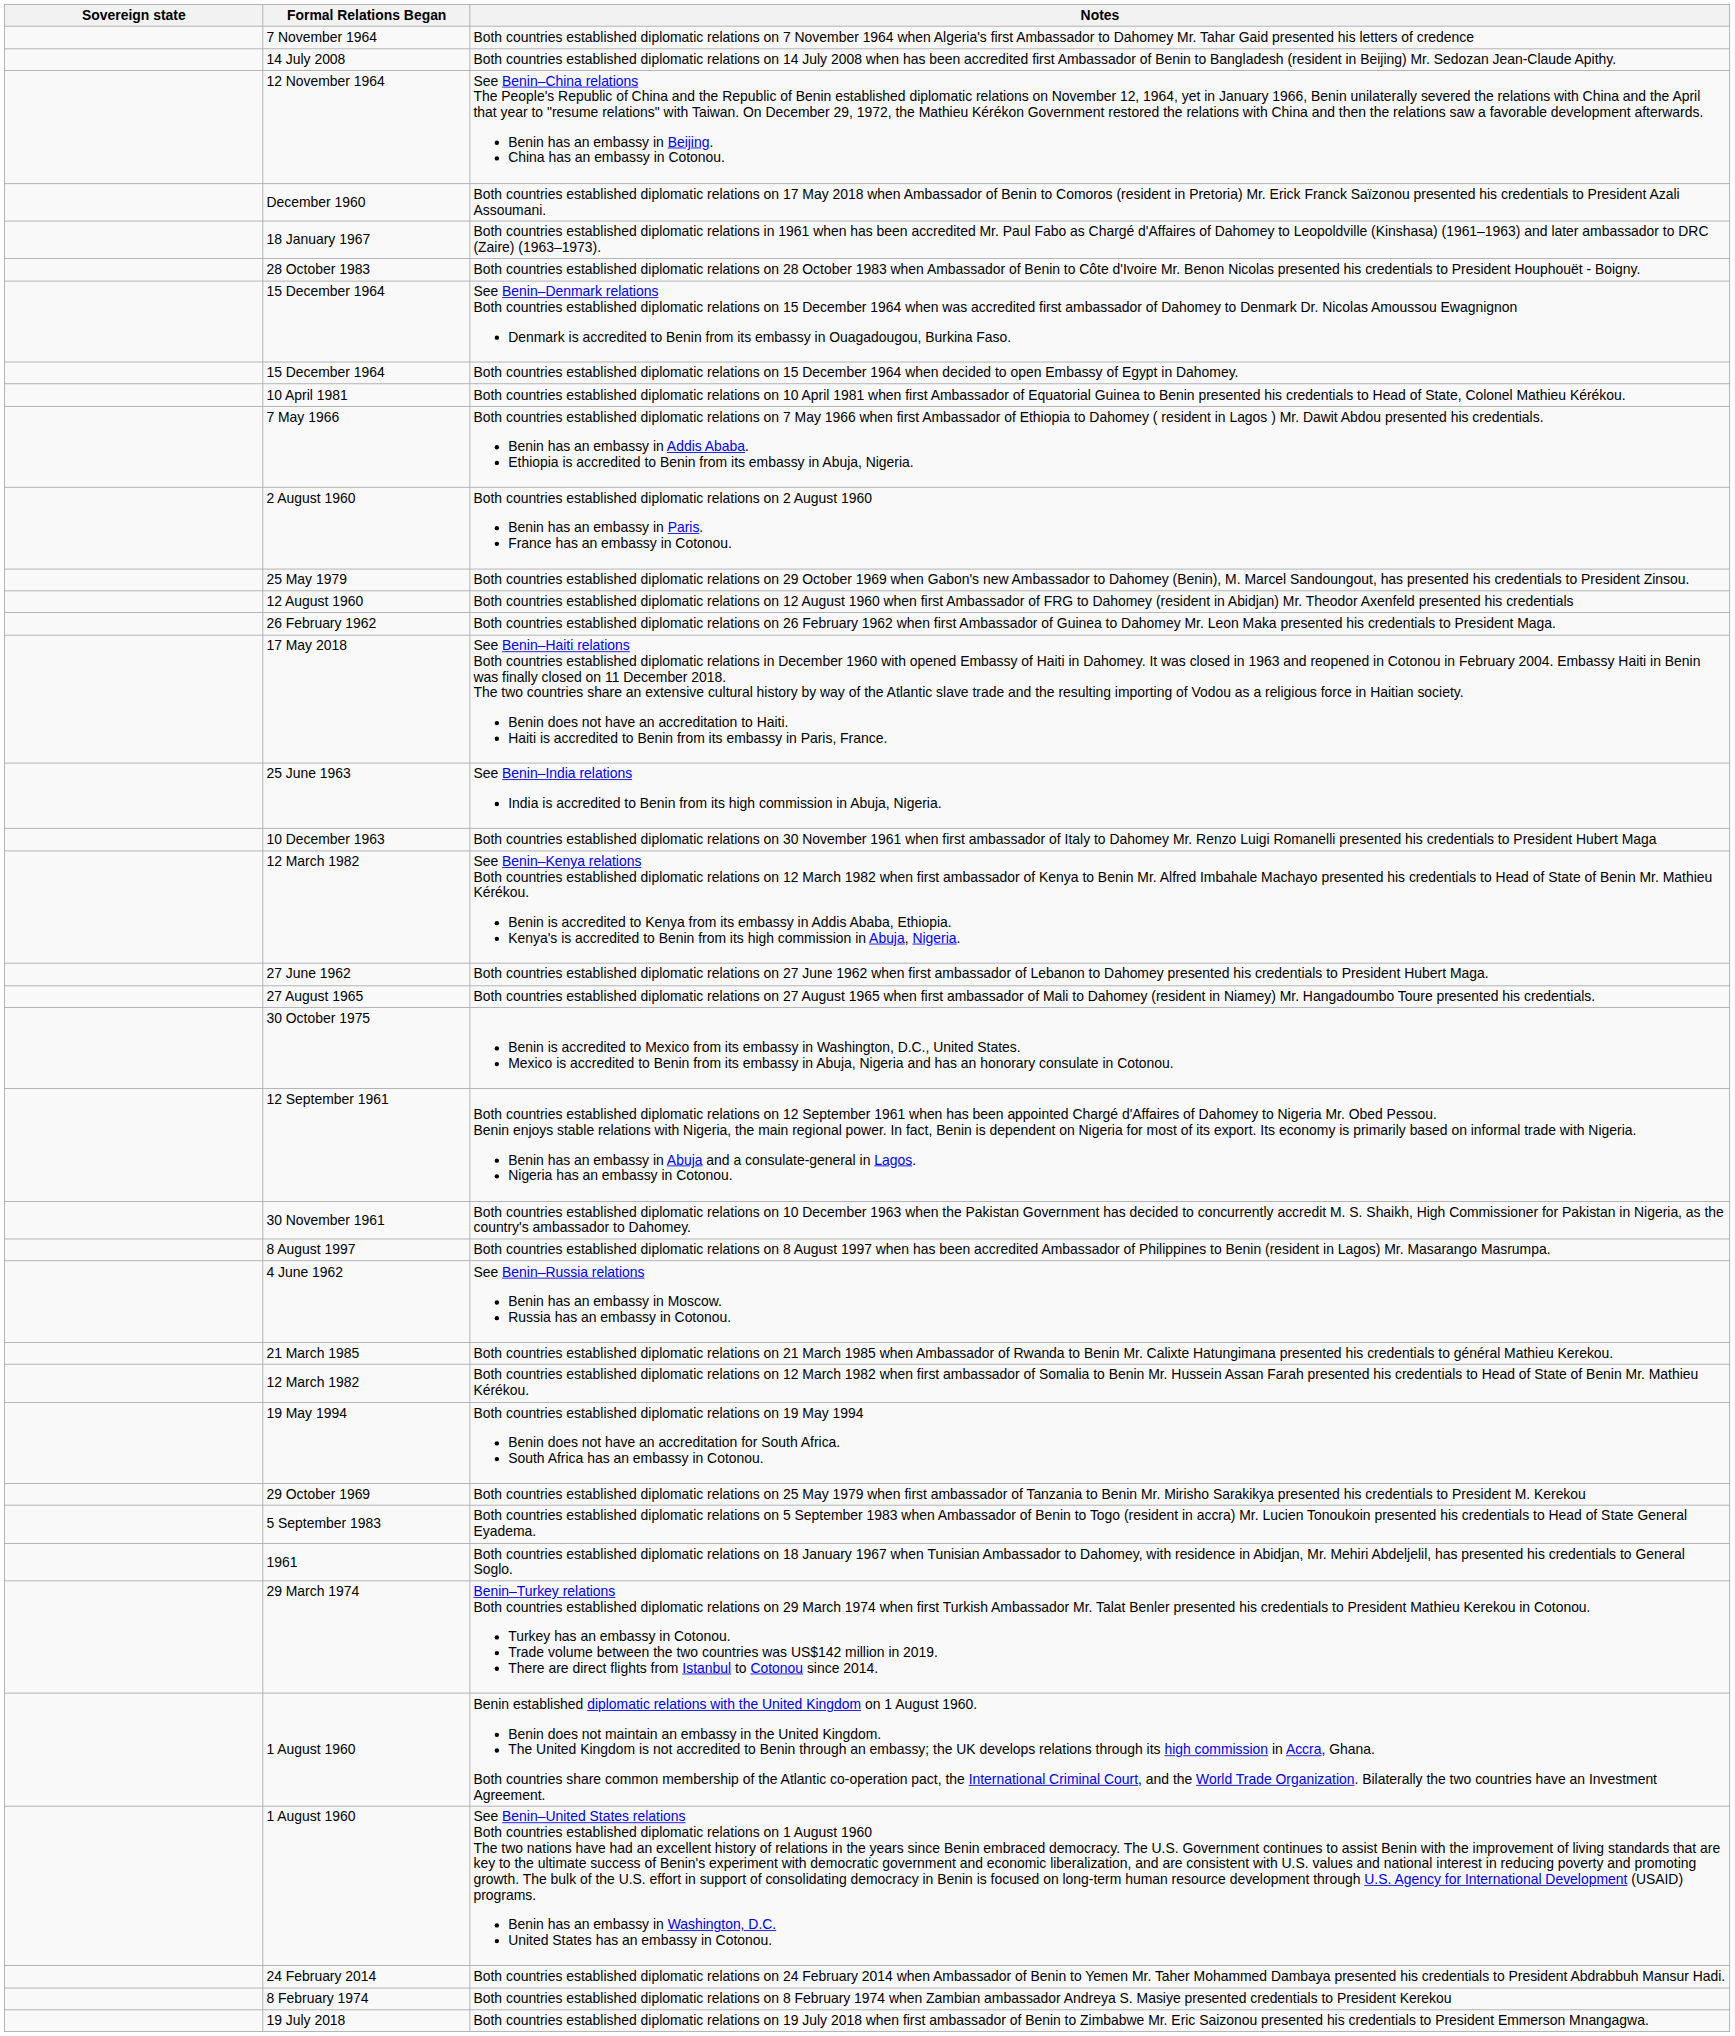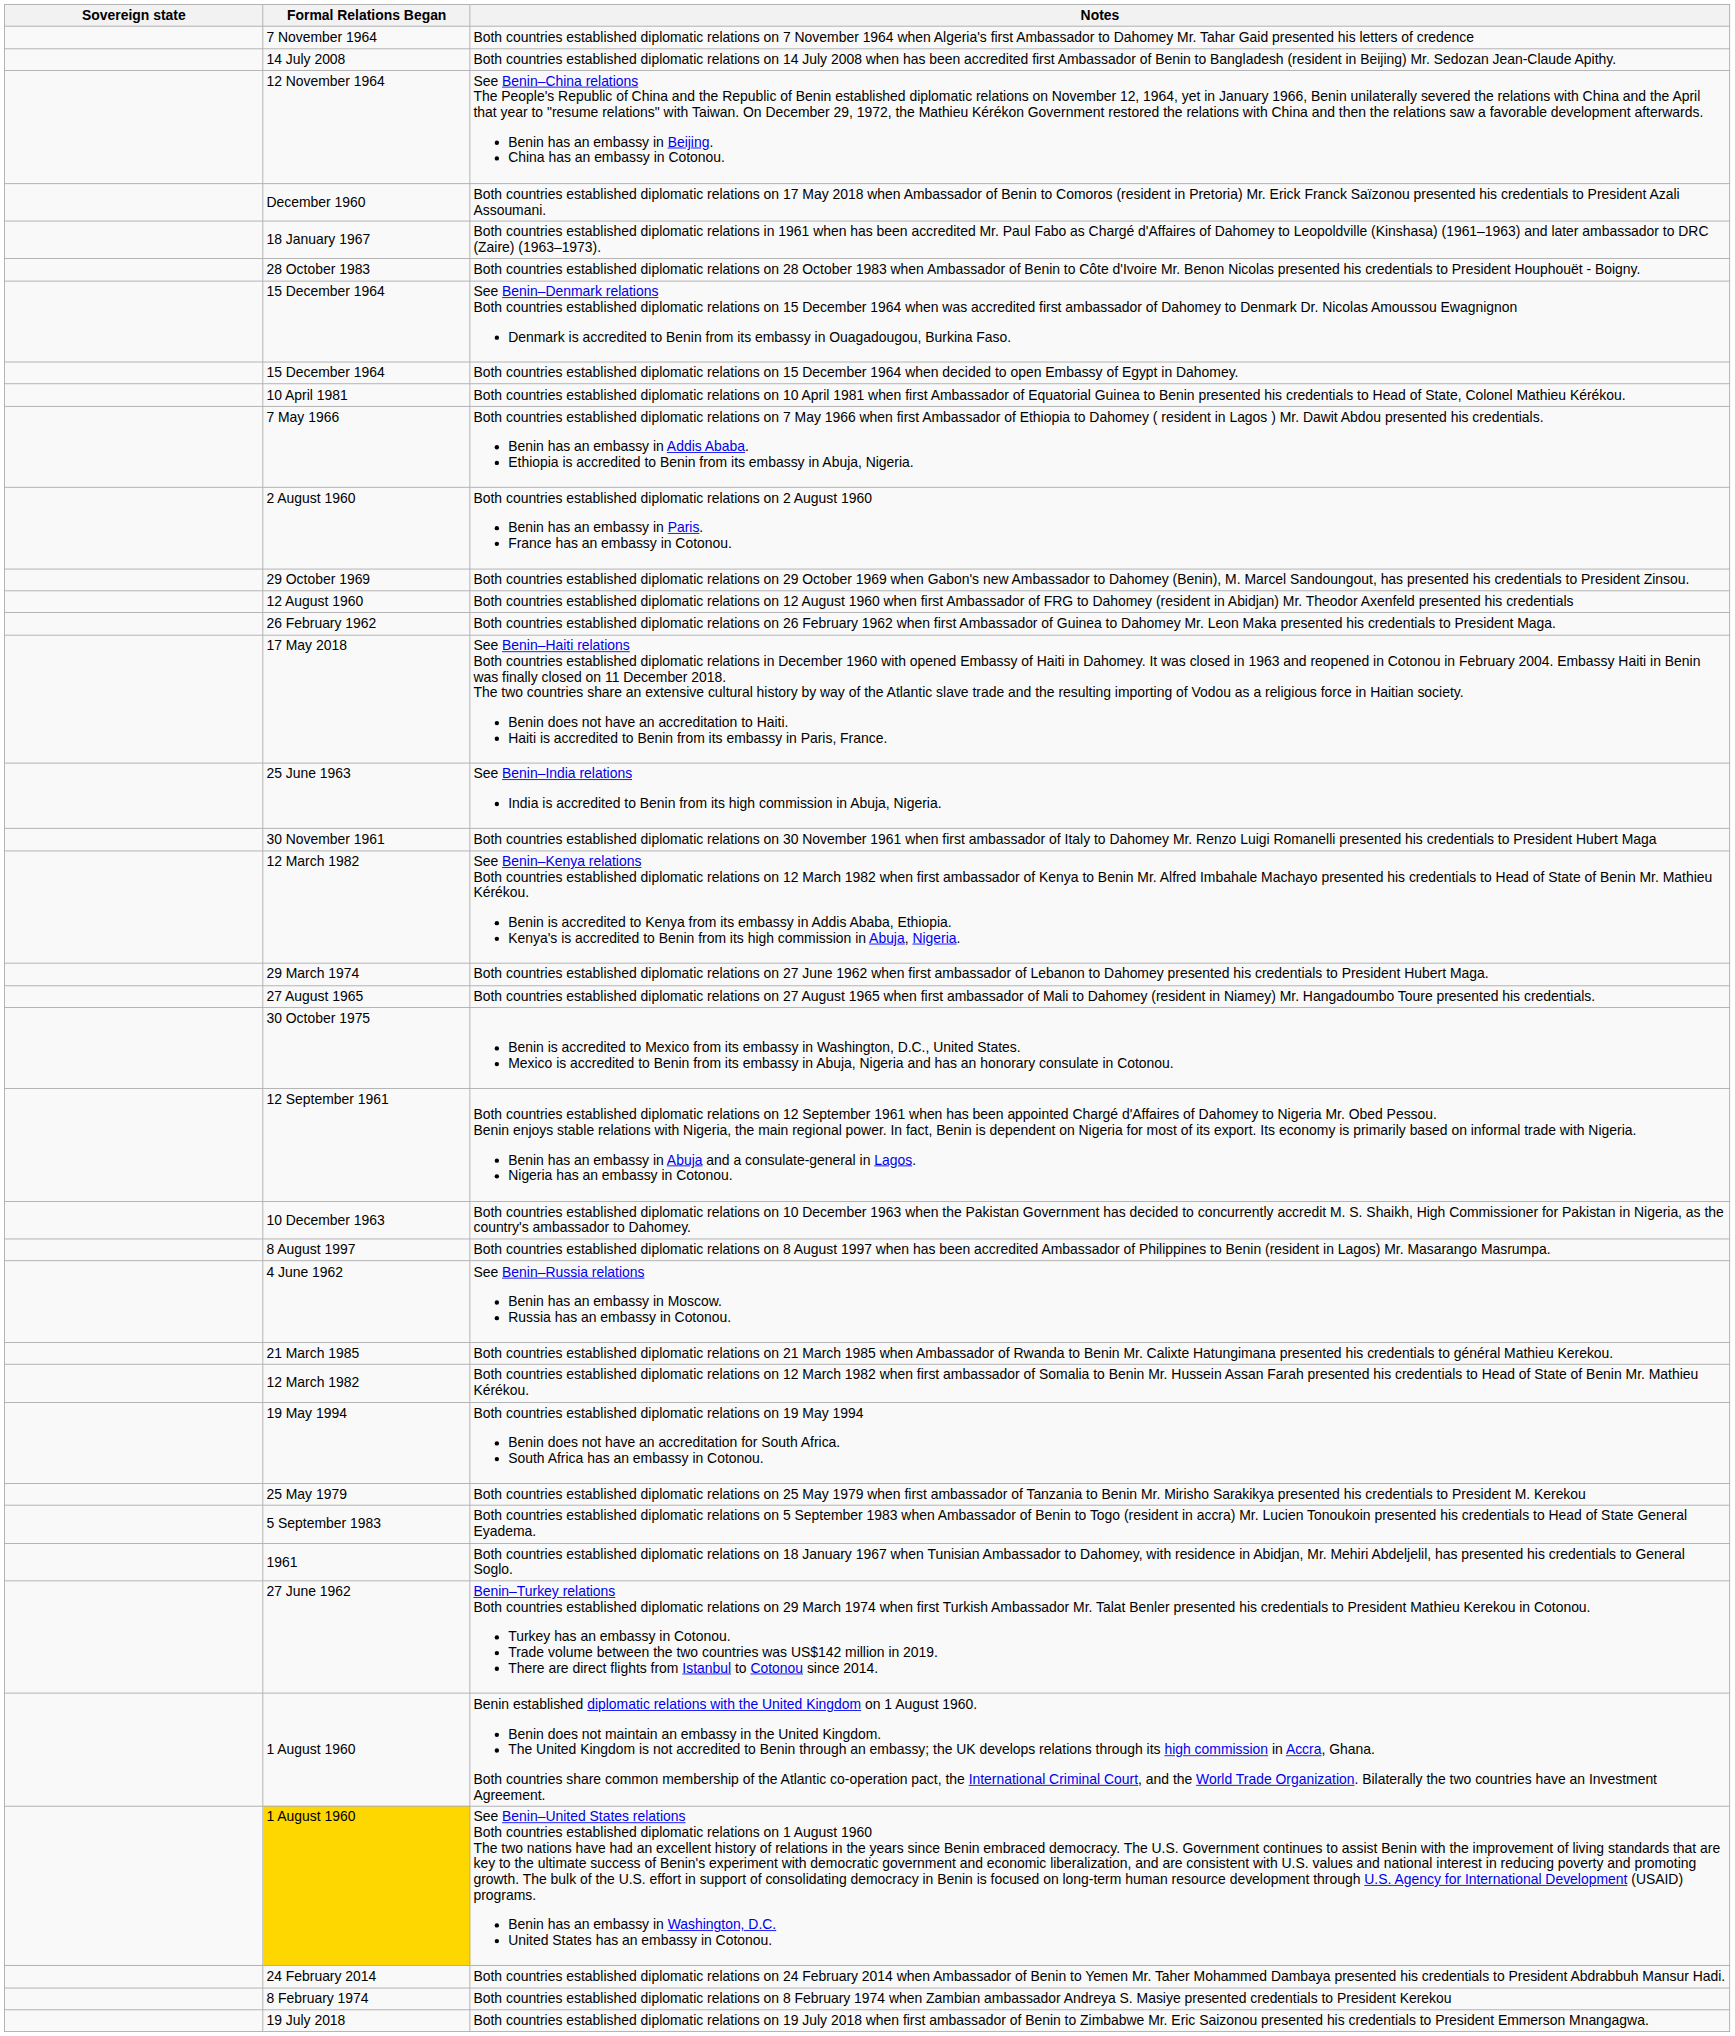row 13 | Formal Relations Began: 25 May 1979 -> 29 October 1969
row 18 | Formal Relations Began: 10 December 1963 -> 30 November 1961
row 20 | Formal Relations Began: 27 June 1962 -> 29 March 1974
row 24 | Formal Relations Began: 30 November 1961 -> 10 December 1963
row 30 | Formal Relations Began: 29 October 1969 -> 25 May 1979
row 33 | Formal Relations Began: 29 March 1974 -> 27 June 1962
row 35 | Formal Relations Began: no background -> gold background
